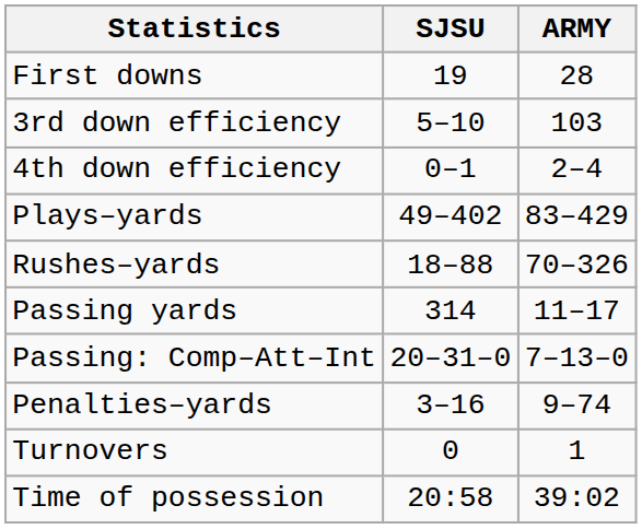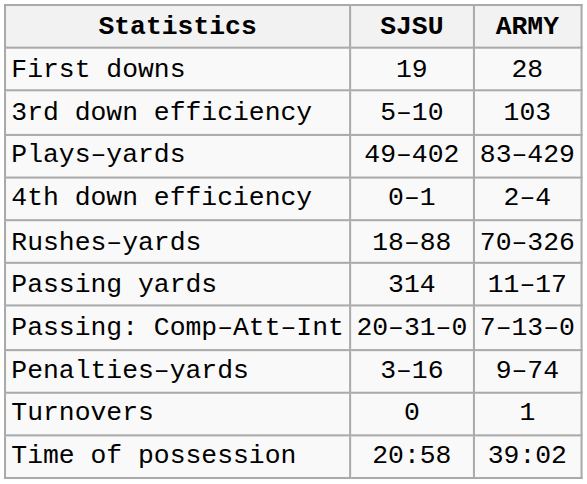rows swapped: 4th down efficiency <-> Plays–yards
